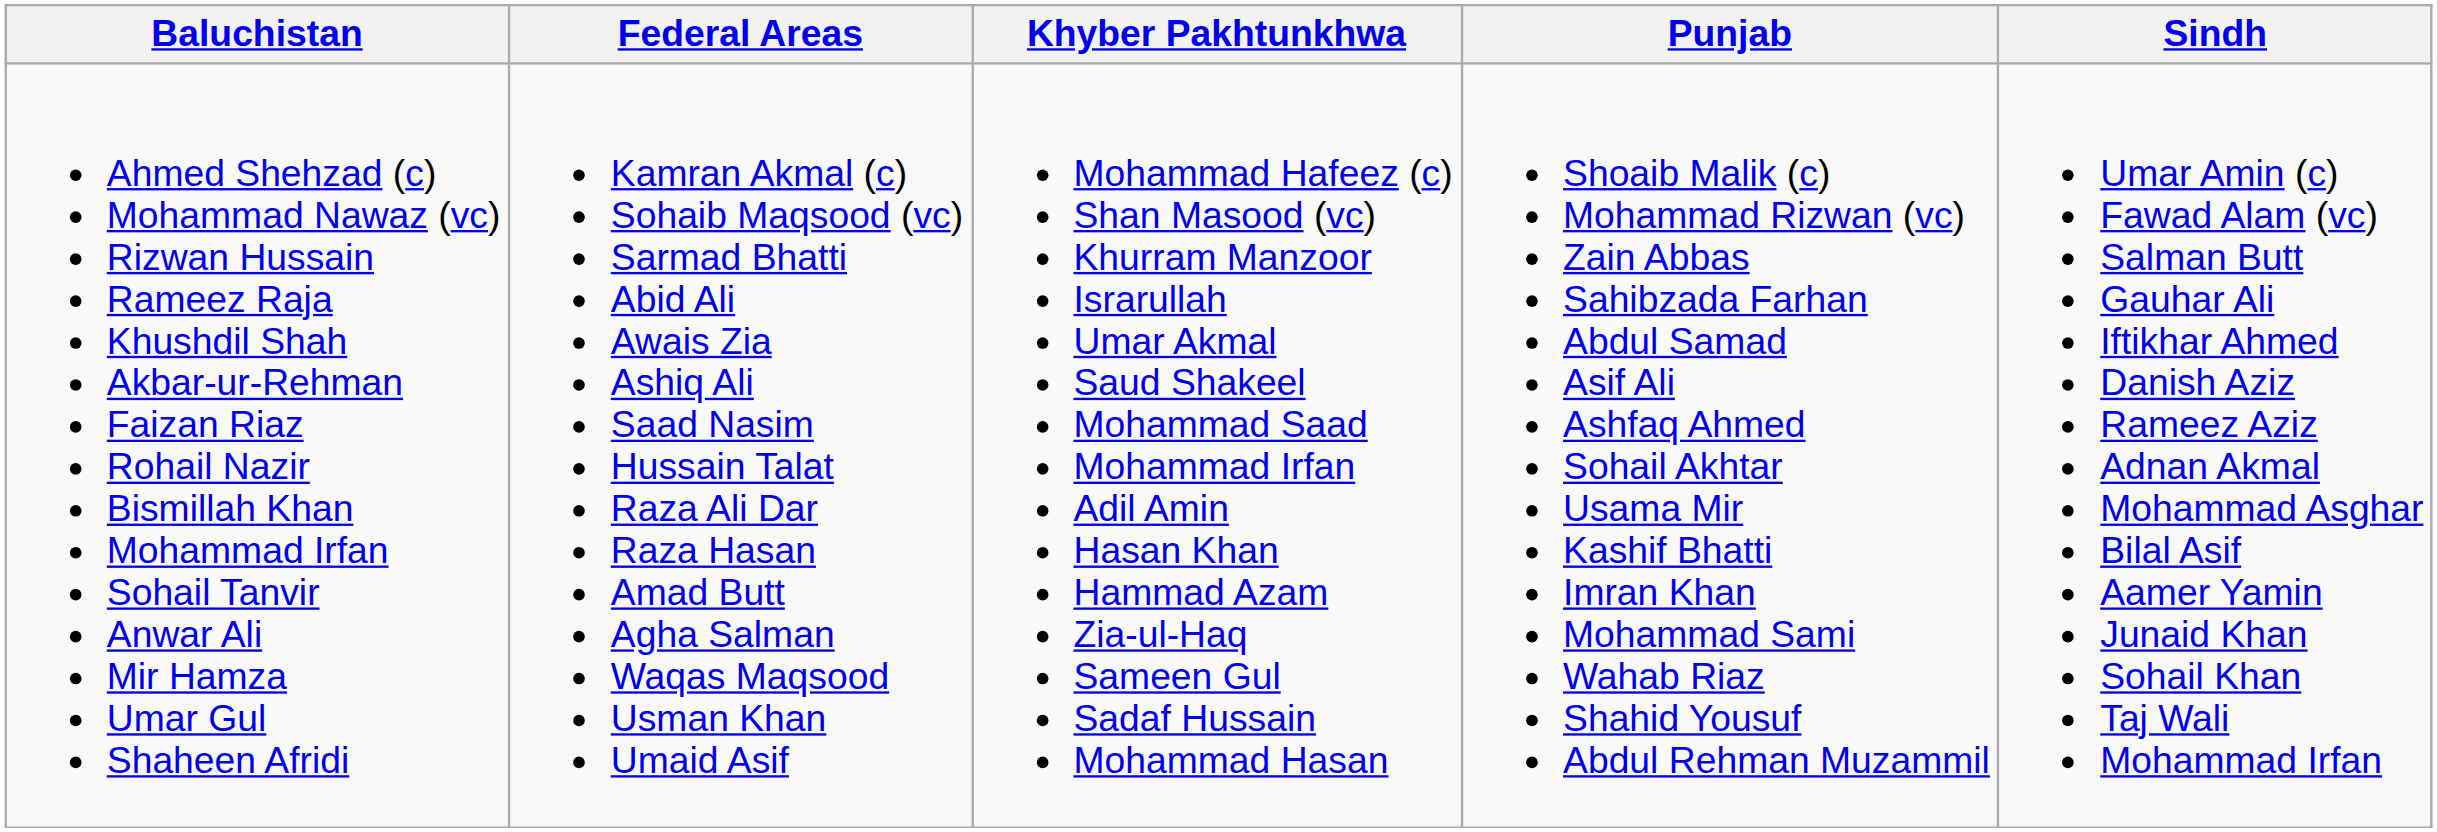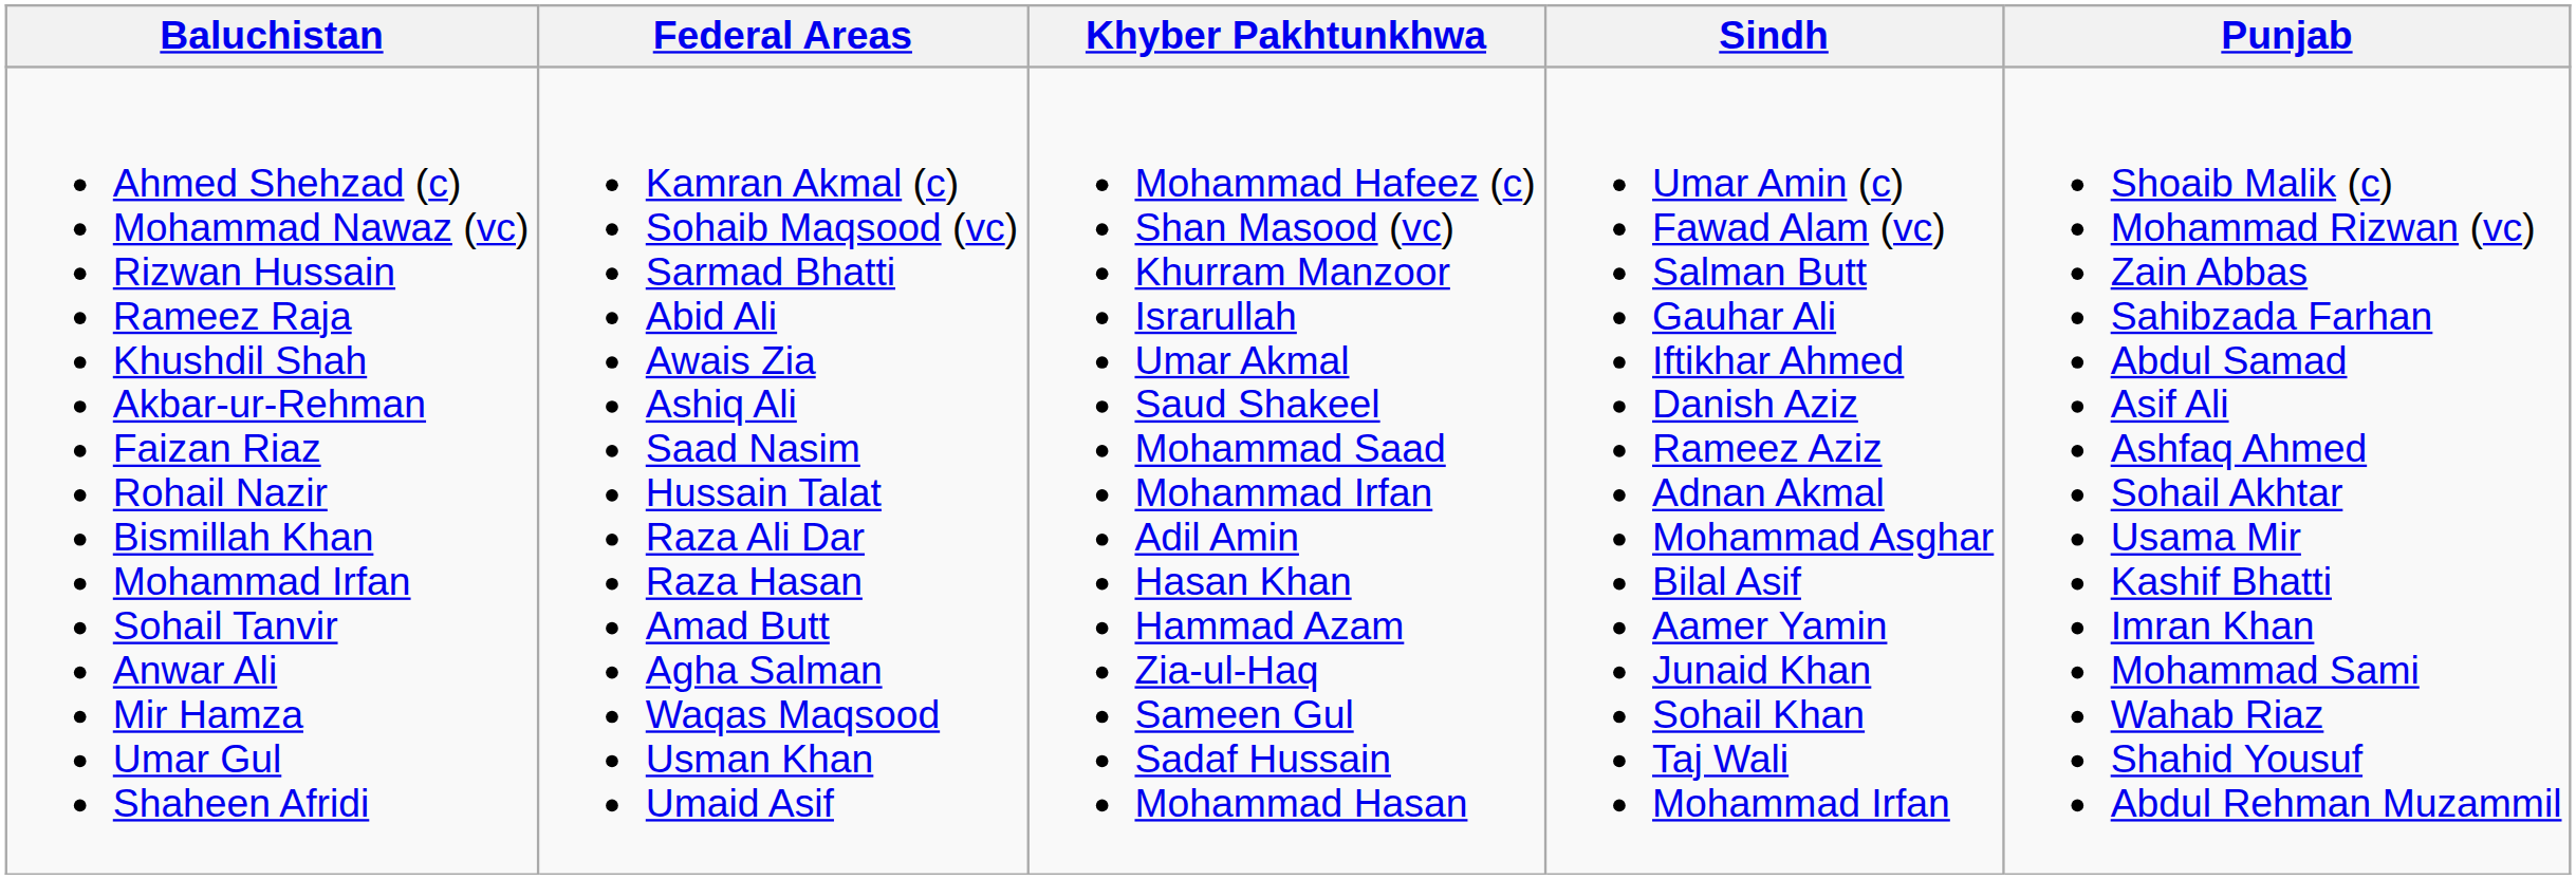columns swapped: Punjab <-> Sindh
